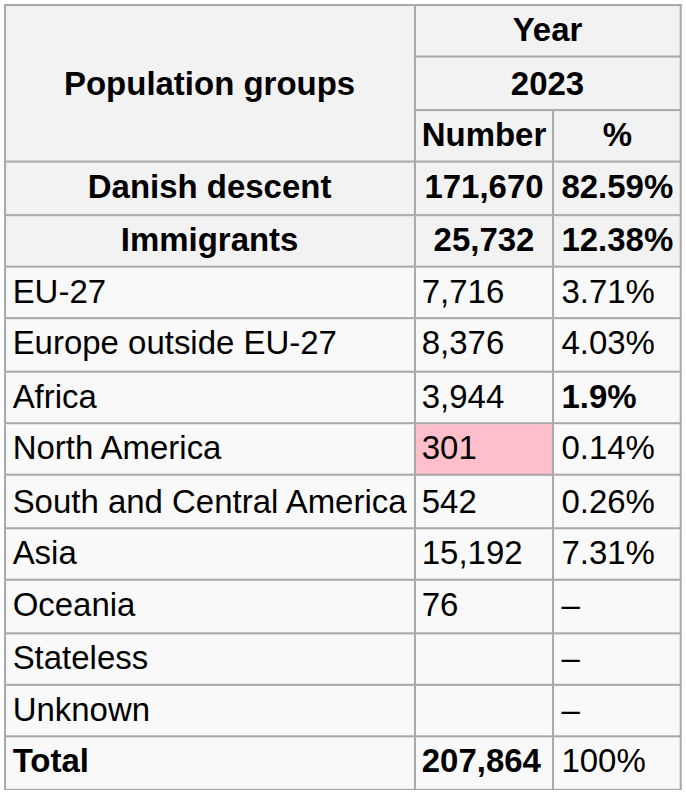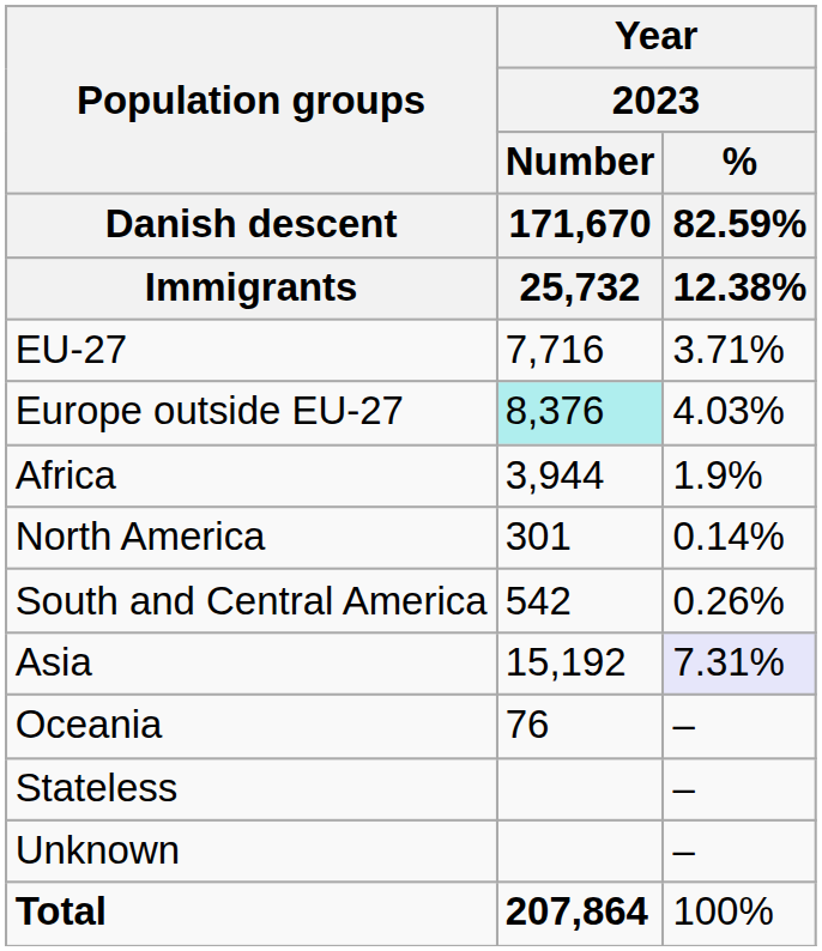Europe outside EU-27 | Year / 2023 / Number / 171,670 / 25,732: no background -> paleturquoise background
Africa | Year / 2023 / % / 82.59% / 12.38%: bold -> normal
North America | Year / 2023 / Number / 171,670 / 25,732: pink background -> no background
Asia | Year / 2023 / % / 82.59% / 12.38%: no background -> lavender background
